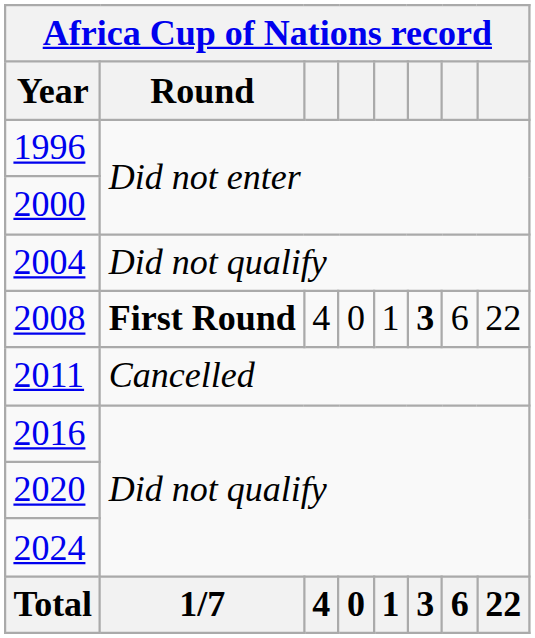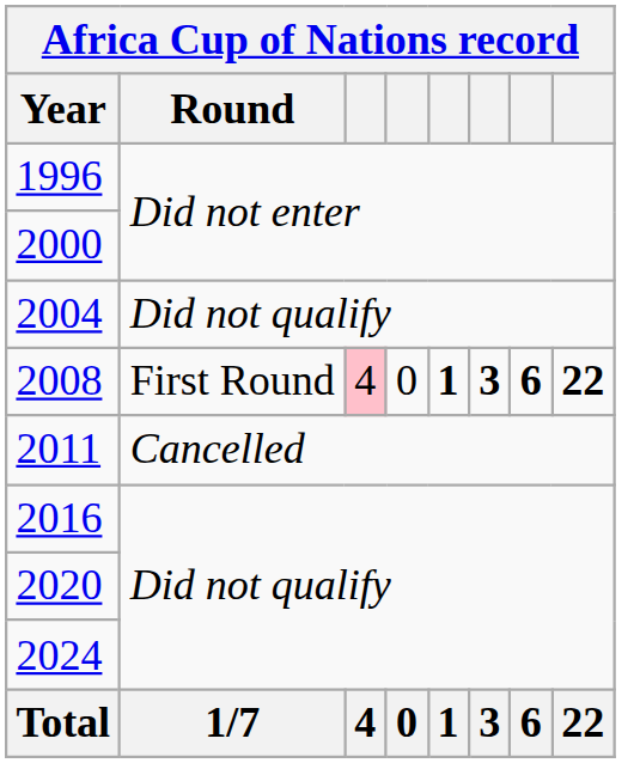2008 | Round: bold -> normal
2008 | column 3: no background -> pink background
2008 | column 5: normal -> bold
2008 | column 7: normal -> bold
2008 | column 8: normal -> bold
